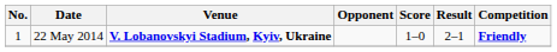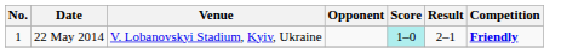22 May 2014 | Venue: bold -> normal
22 May 2014 | Score: no background -> paleturquoise background
